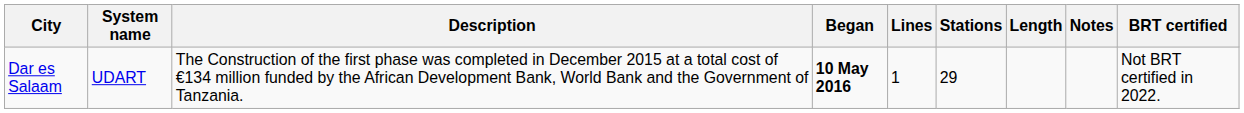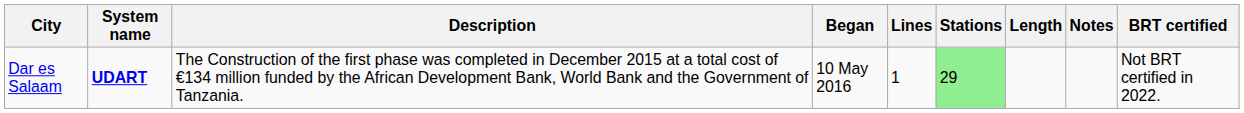row 2 | System name: normal -> bold
row 2 | Began: bold -> normal
row 2 | Stations: no background -> lightgreen background
